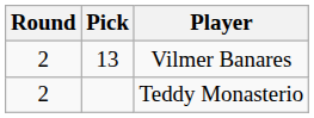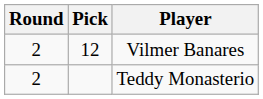Vilmer Banares | Pick: 13 -> 12
